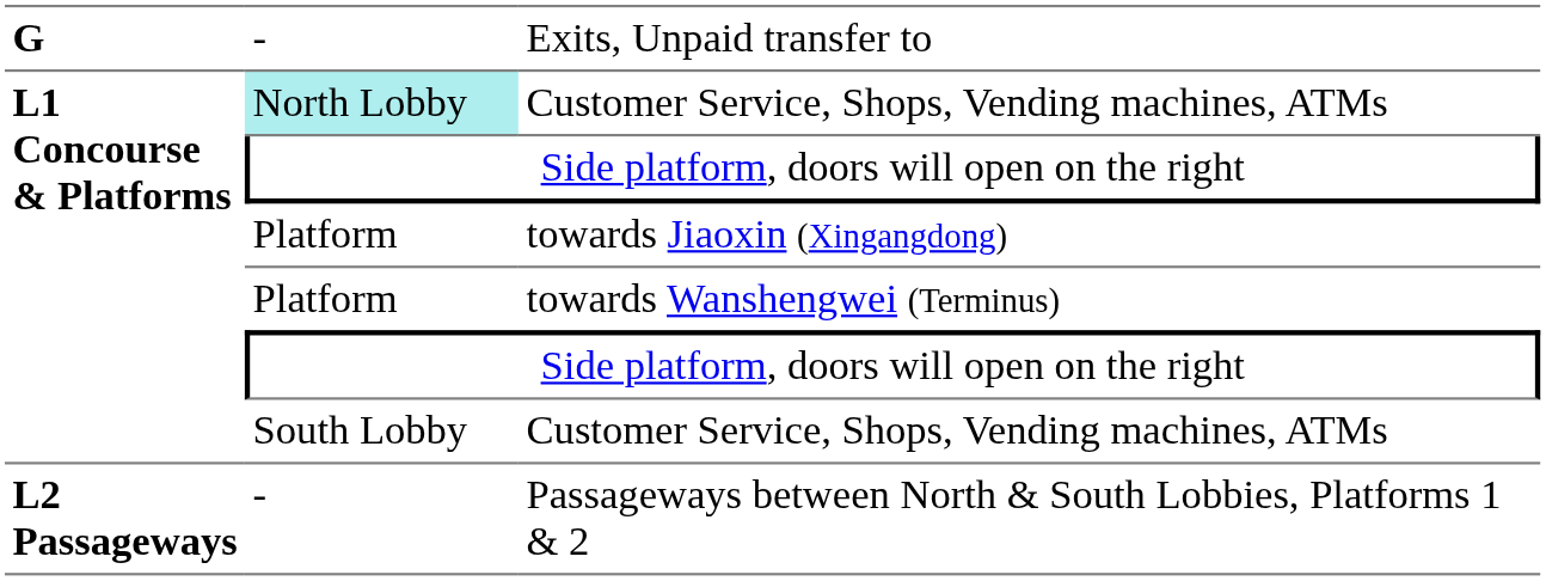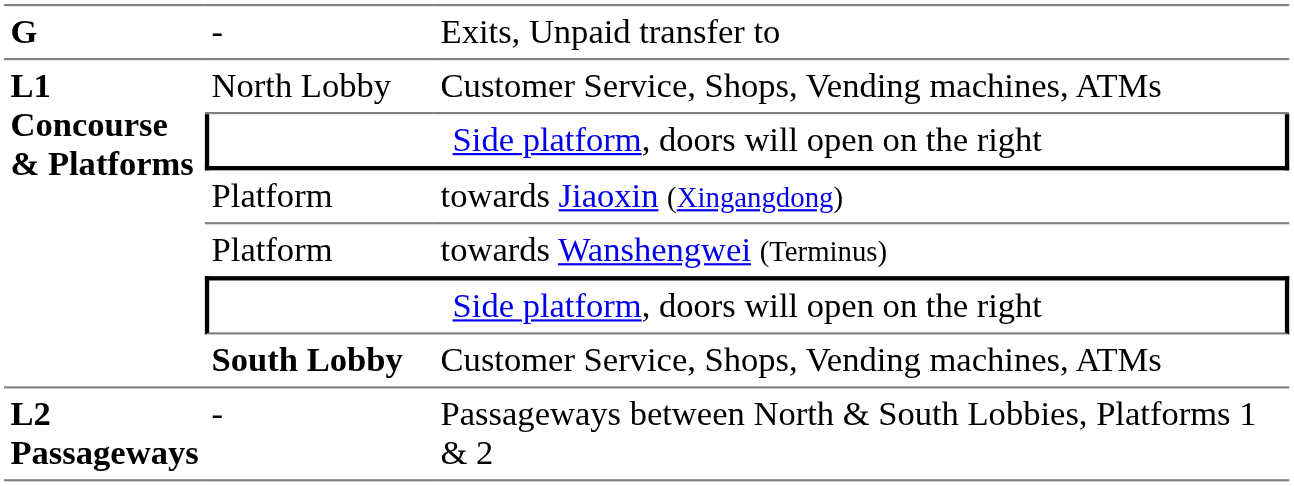North Lobby | column 2: paleturquoise background -> no background
South Lobby | column 2: normal -> bold
